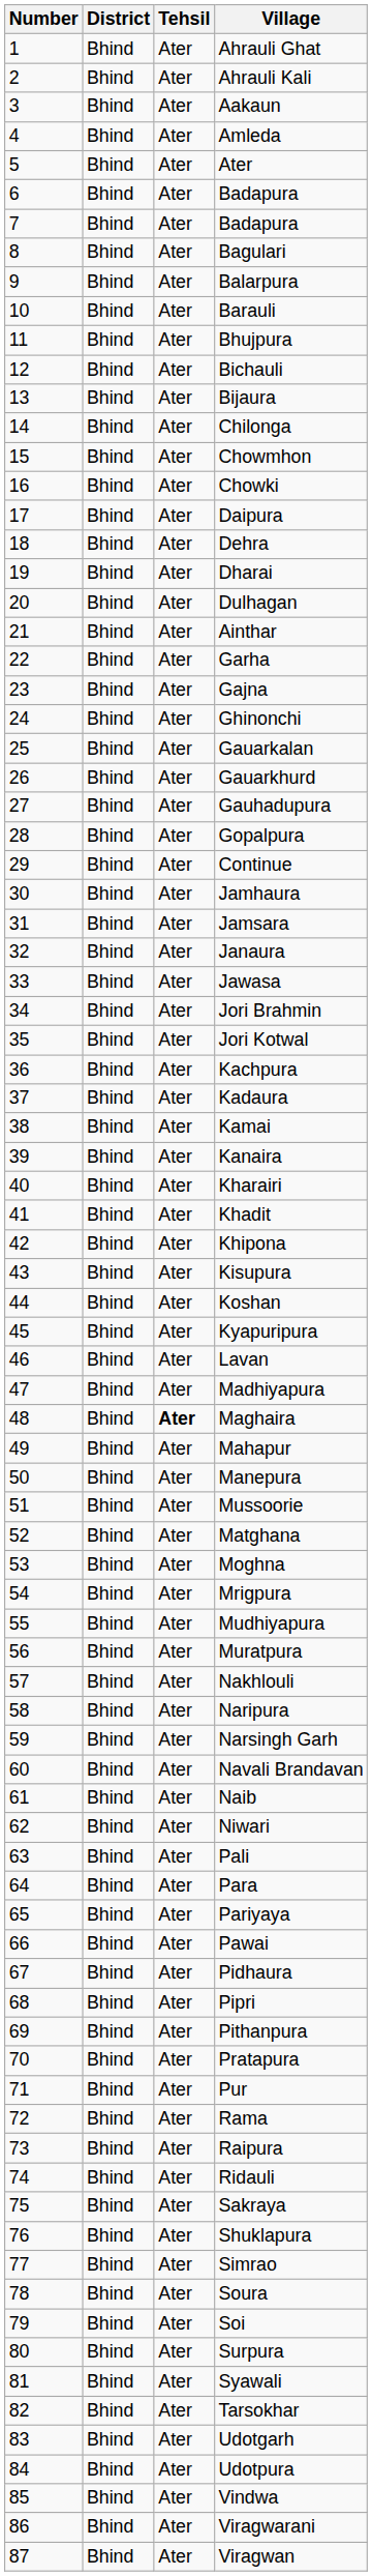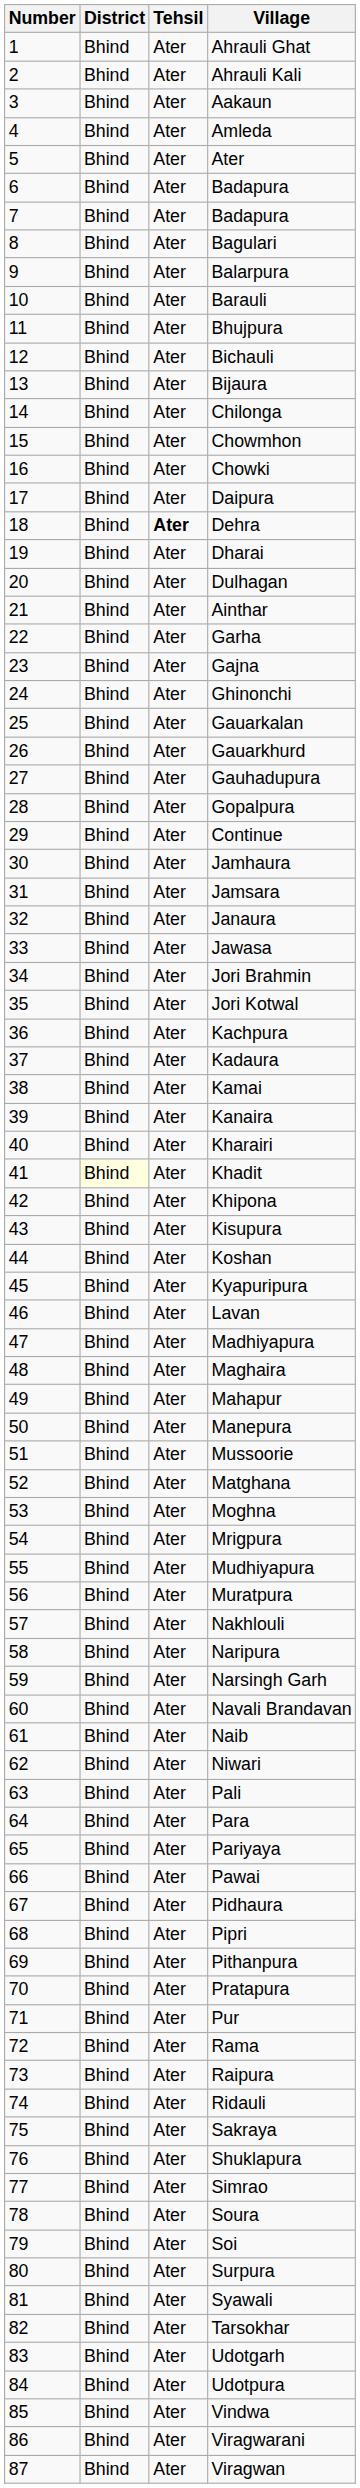Dehra | Tehsil: normal -> bold
Khadit | District: no background -> lightyellow background
Maghaira | Tehsil: bold -> normal
